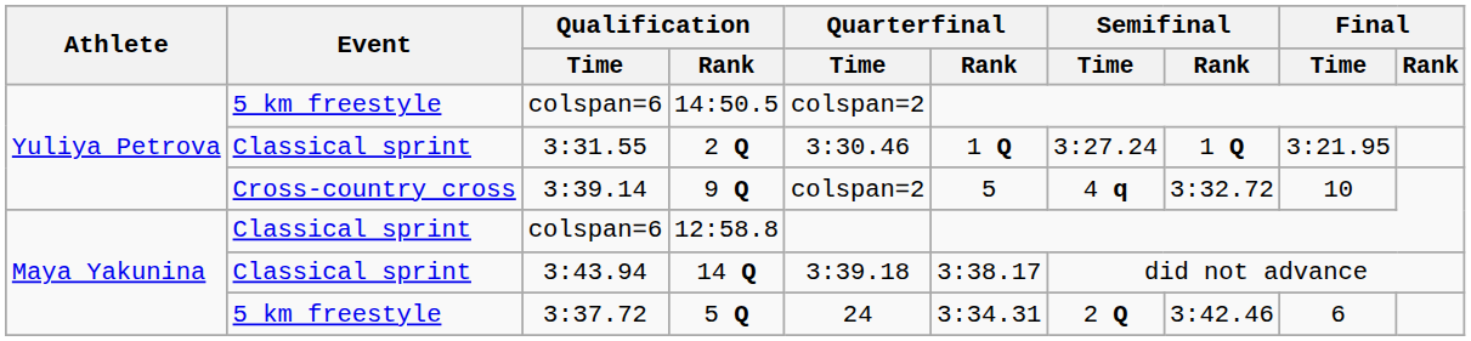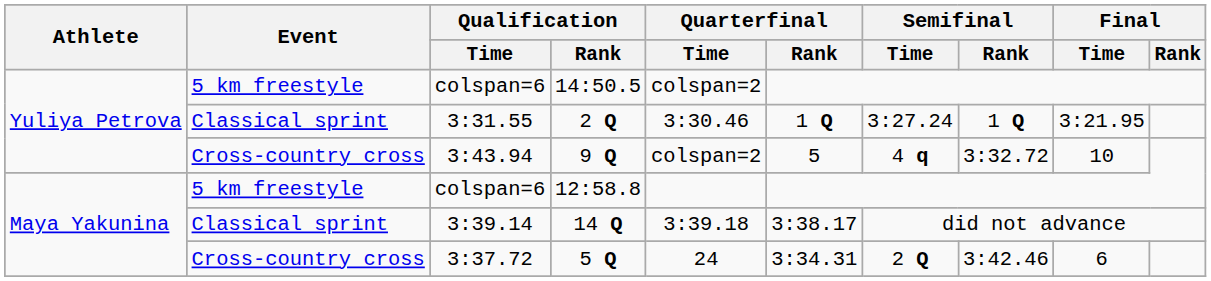9 Q | Qualification / Time: 3:39.14 -> 3:43.94
12:58.8 | Event: Classical sprint -> 5 km freestyle
14 Q | Qualification / Time: 3:43.94 -> 3:39.14
5 Q | Event: 5 km freestyle -> Cross-country cross
